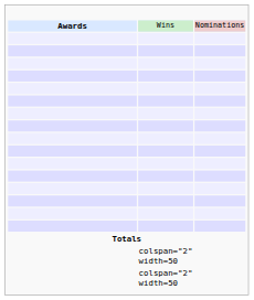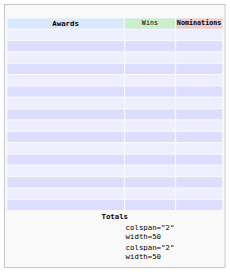Wins | column 3: normal -> bold
